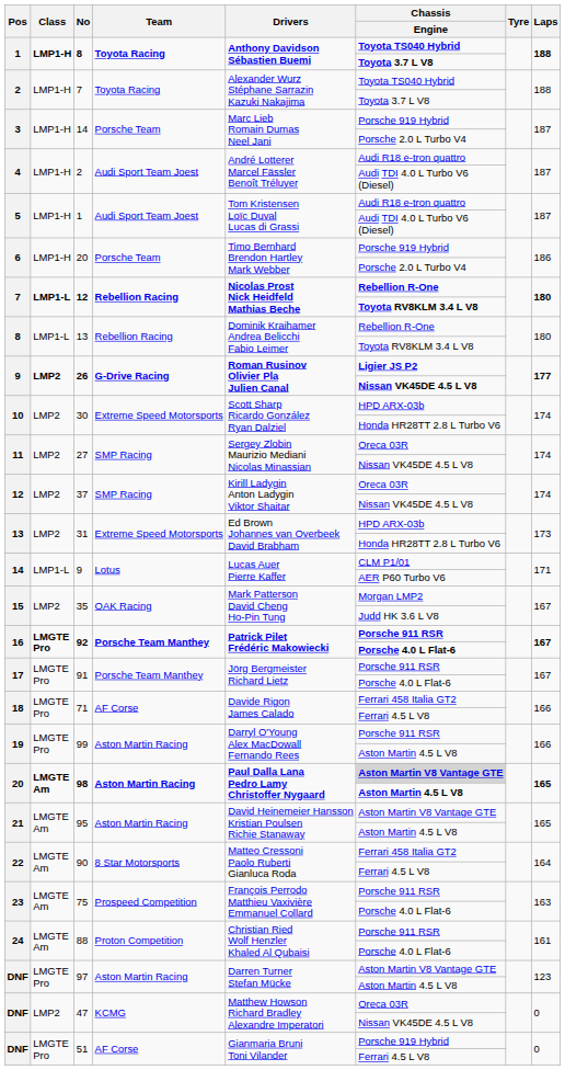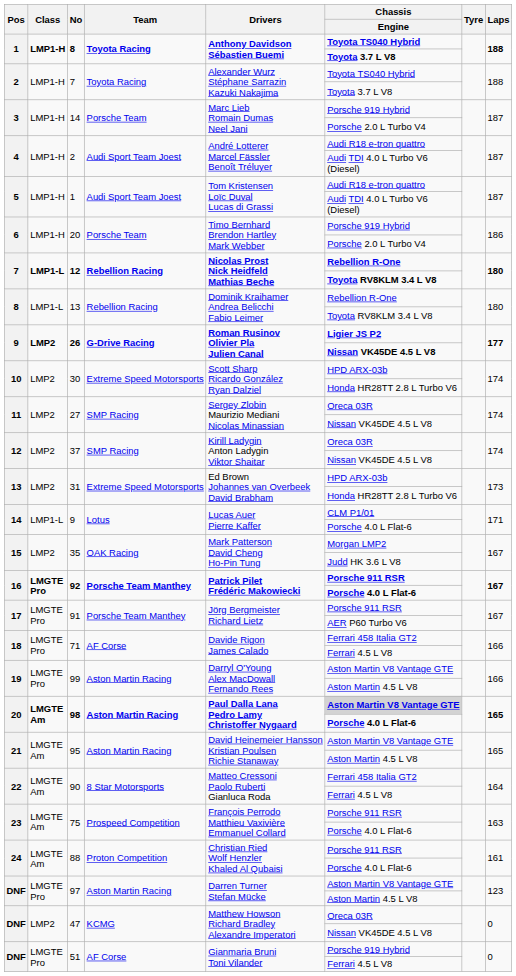row 30 | Chassis / Engine: AER P60 Turbo V6 -> Porsche 4.0 L Flat-6
row 36 | Chassis / Engine: Porsche 4.0 L Flat-6 -> AER P60 Turbo V6
row 39 | Chassis / Engine: Porsche 911 RSR -> Aston Martin V8 Vantage GTE
row 42 | Chassis / Engine: Aston Martin 4.5 L V8 -> Porsche 4.0 L Flat-6
